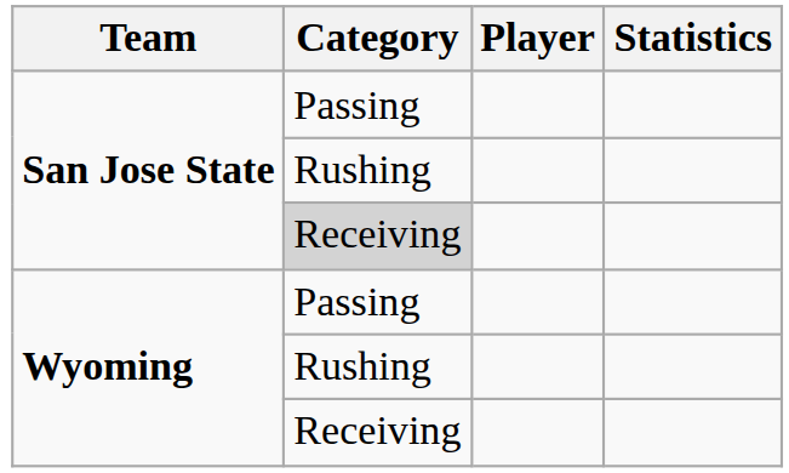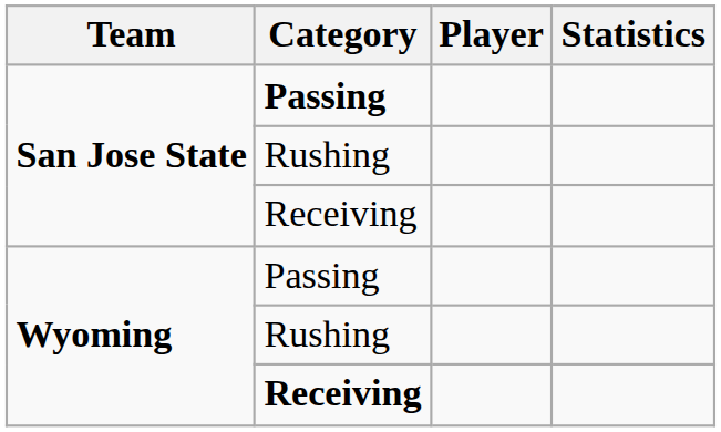San Jose State / Passing | Category: normal -> bold
San Jose State / Receiving | Category: lightgrey background -> no background
Wyoming / Receiving | Category: normal -> bold
